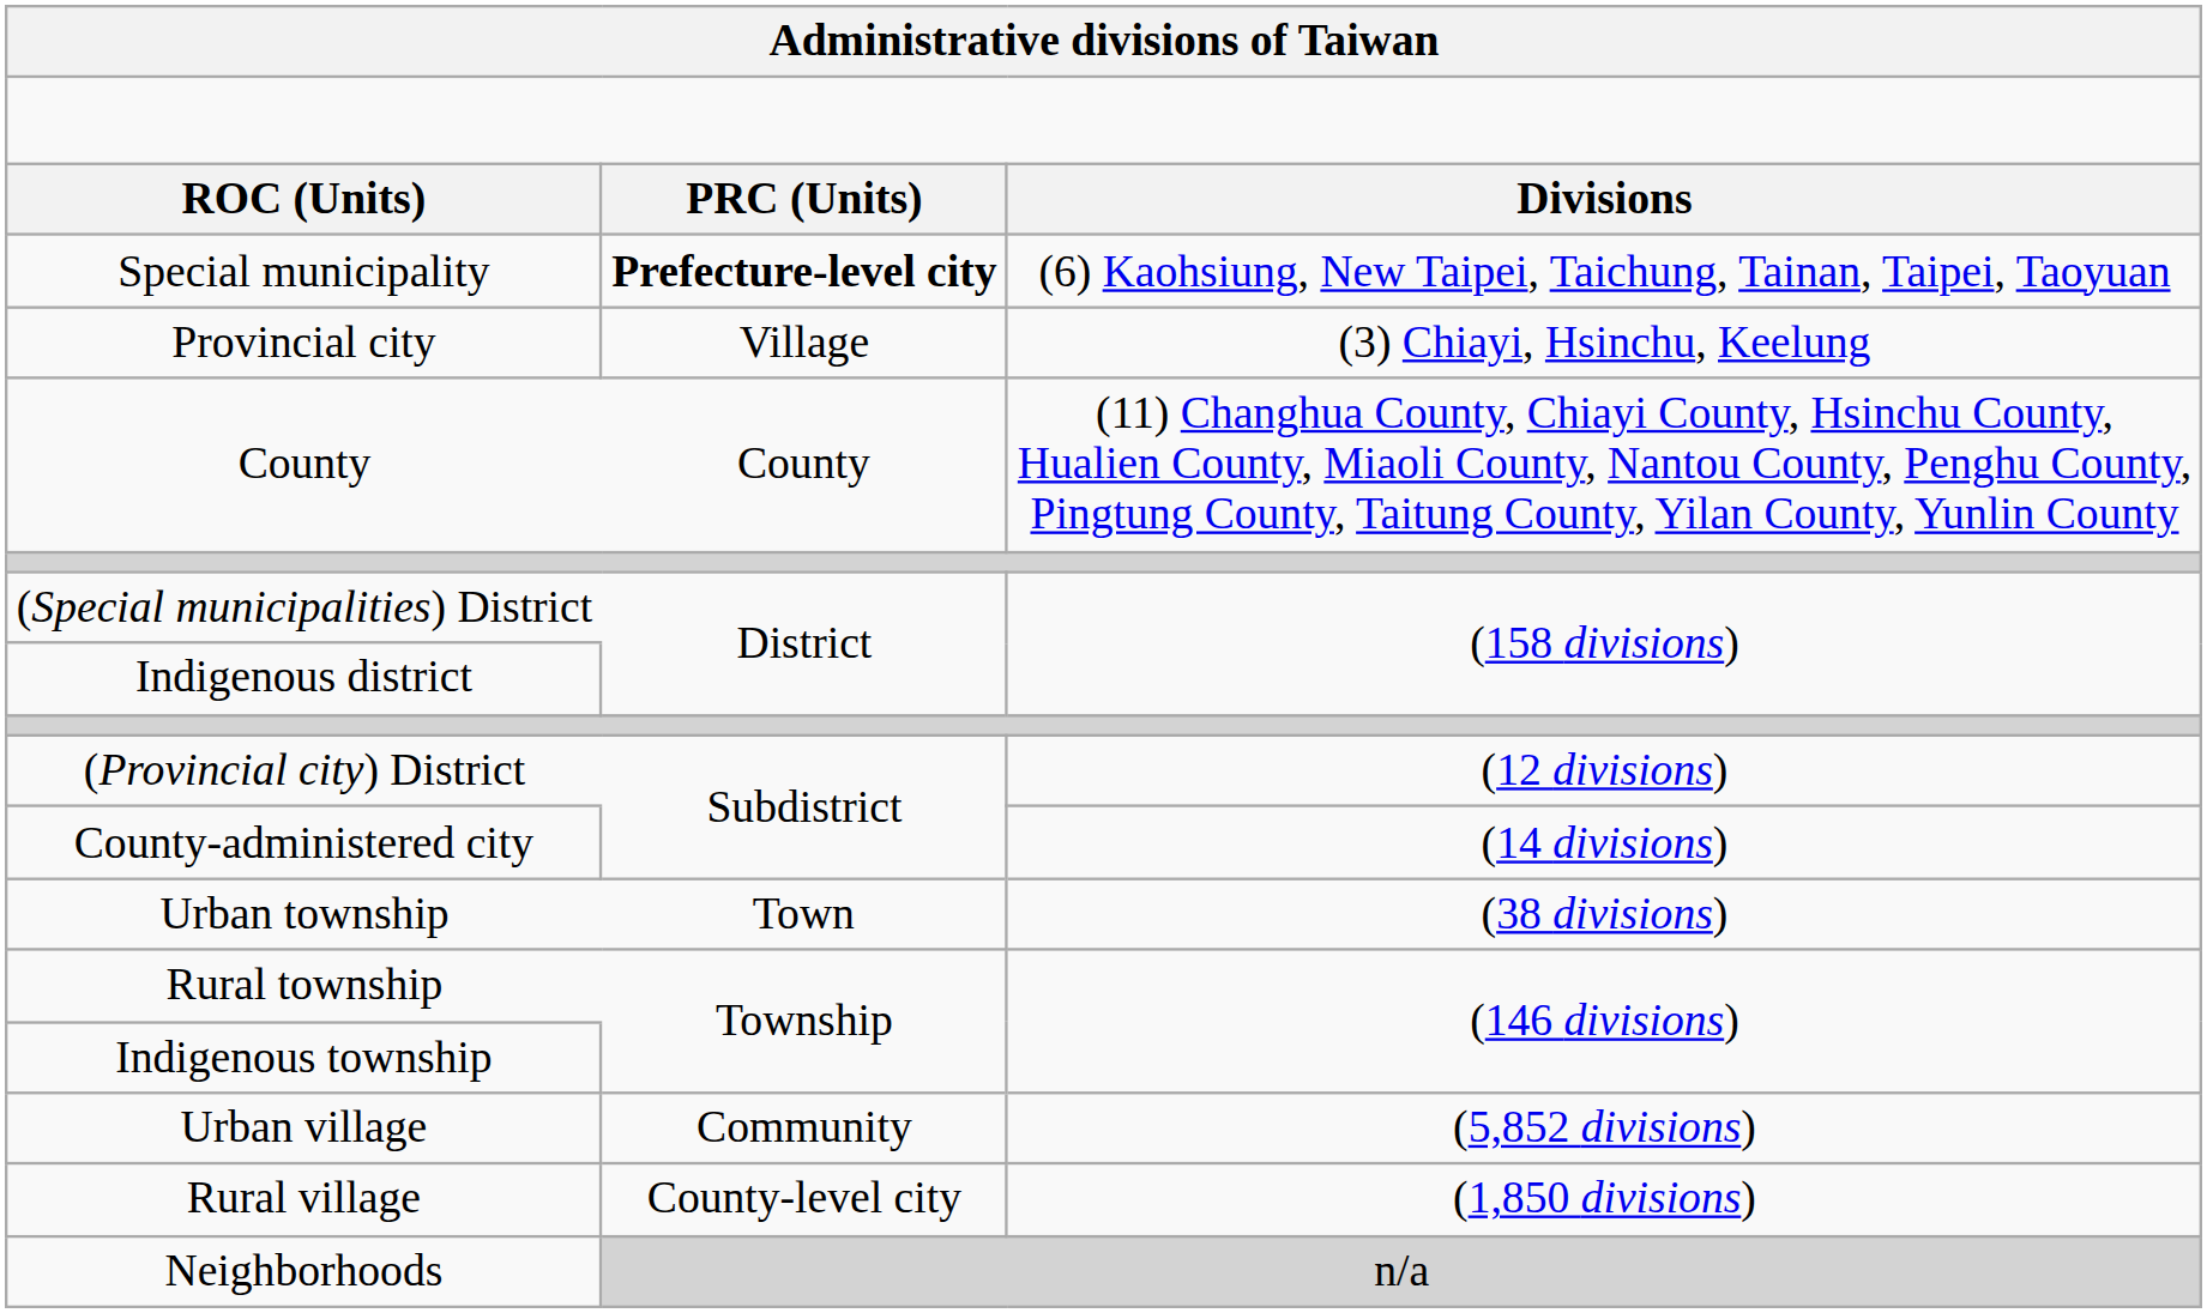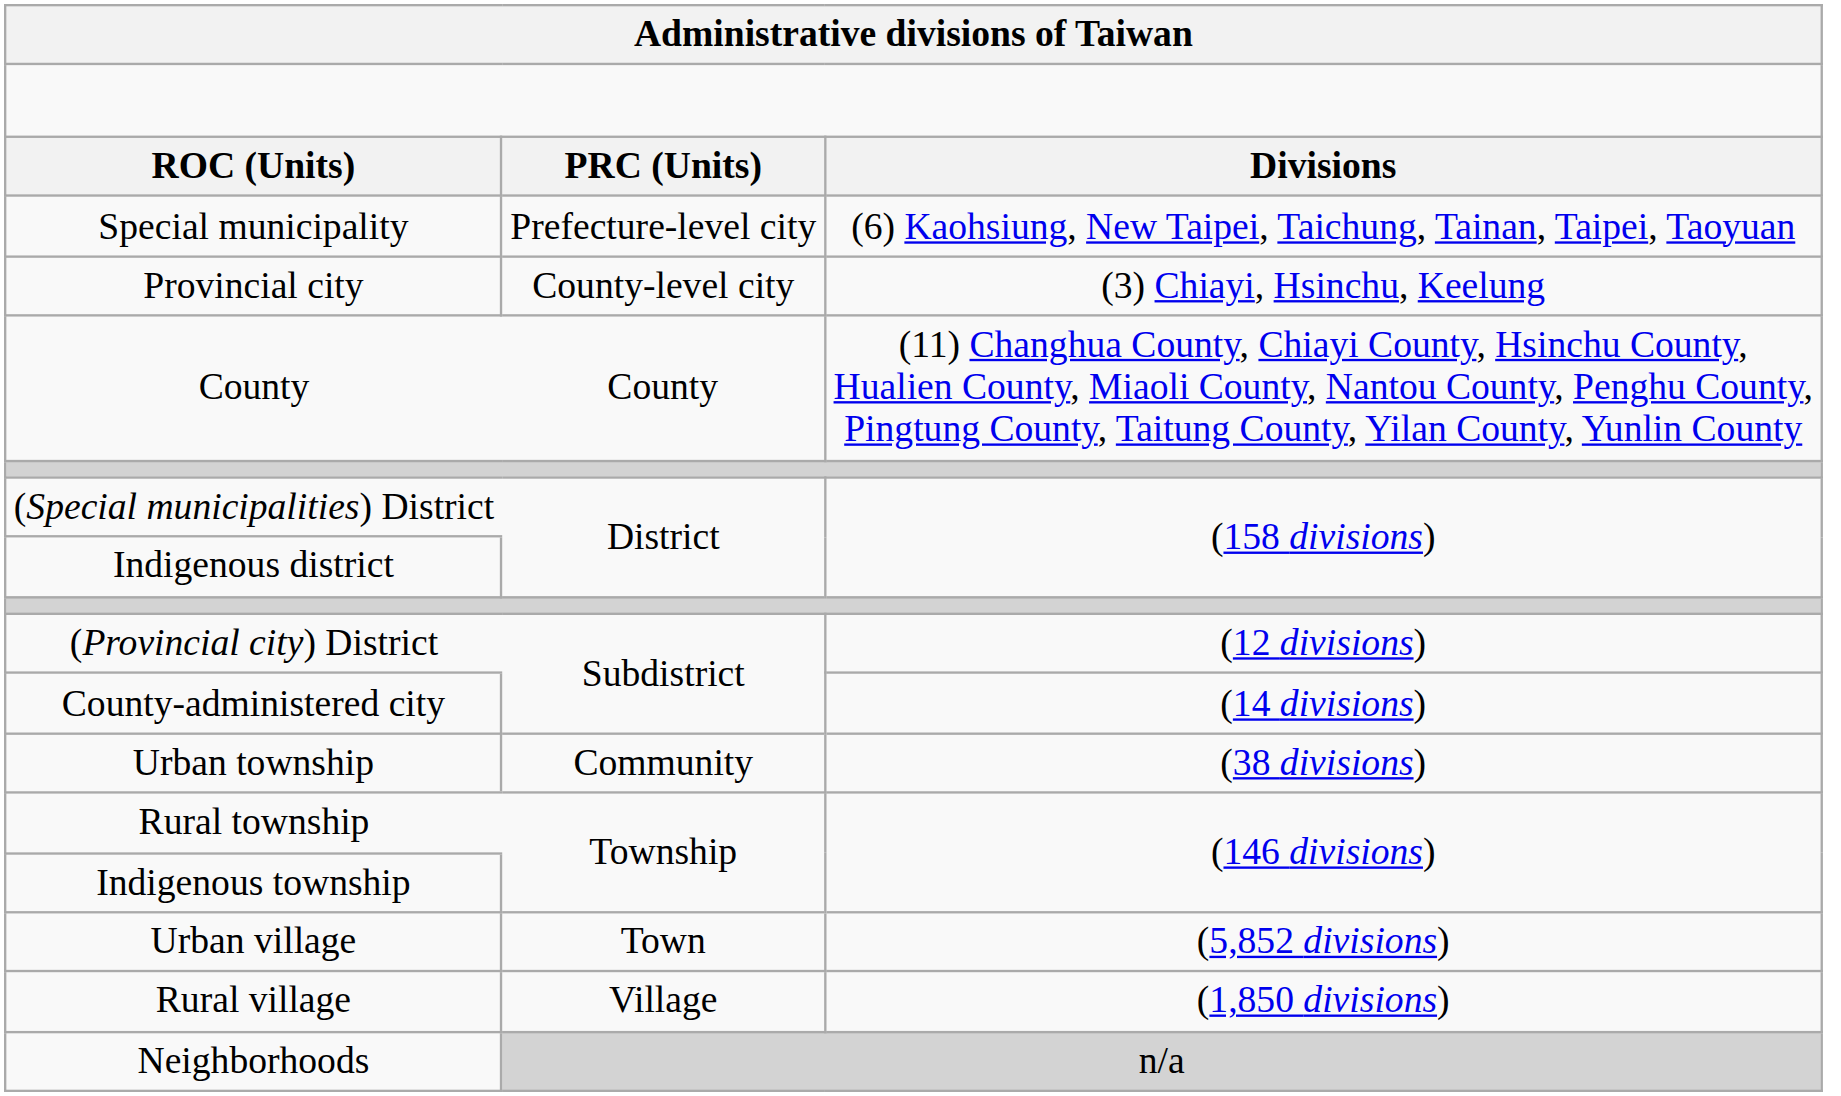Special municipality | column 2: bold -> normal
Provincial city | column 2: Village -> County-level city
Urban township | column 2: Town -> Community
Urban village | column 2: Community -> Town
Rural village | column 2: County-level city -> Village
